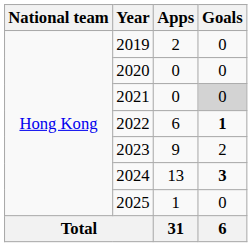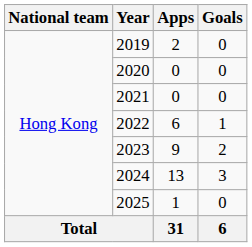2021 | Goals: lightgrey background -> no background
2022 | Goals: bold -> normal
2024 | Goals: bold -> normal
